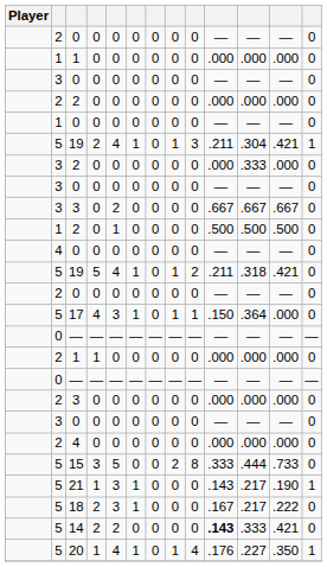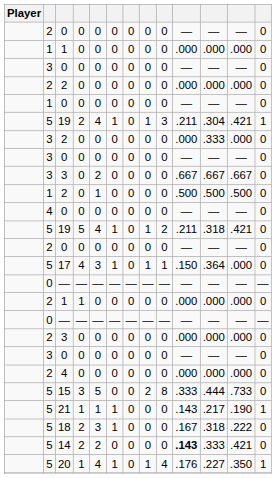21 | column 5: 3 -> 1
18 | column 11: .217 -> .318
